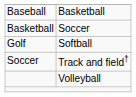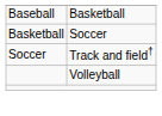- row: Golf | Softball
